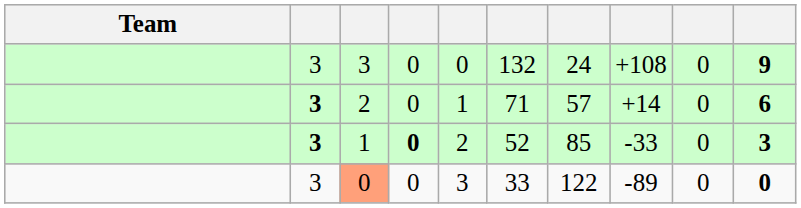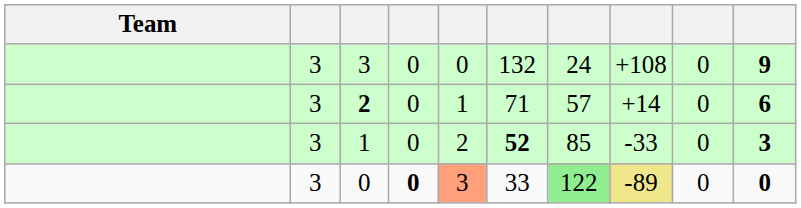row 3 | column 2: bold -> normal
row 3 | column 3: normal -> bold
row 4 | column 2: bold -> normal
row 4 | column 4: bold -> normal
row 4 | column 6: normal -> bold
row 5 | column 3: lightsalmon background -> no background
row 5 | column 4: normal -> bold
row 5 | column 5: no background -> lightsalmon background
row 5 | column 7: no background -> lightgreen background
row 5 | column 8: no background -> khaki background
